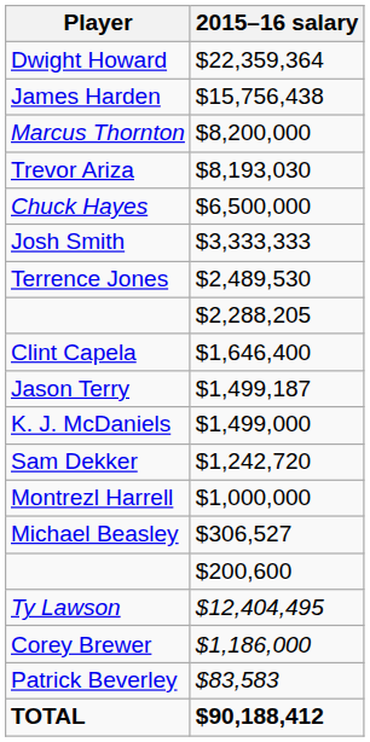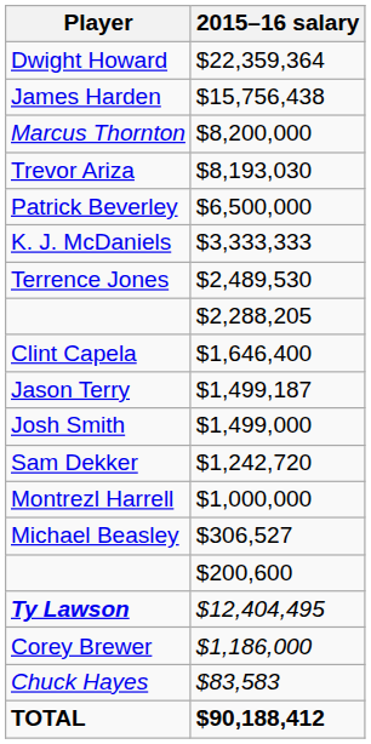row 6 | Player: Chuck Hayes -> Patrick Beverley
row 7 | Player: Josh Smith -> K. J. McDaniels
row 12 | Player: K. J. McDaniels -> Josh Smith
row 17 | Player: normal -> bold
row 19 | Player: Patrick Beverley -> Chuck Hayes
